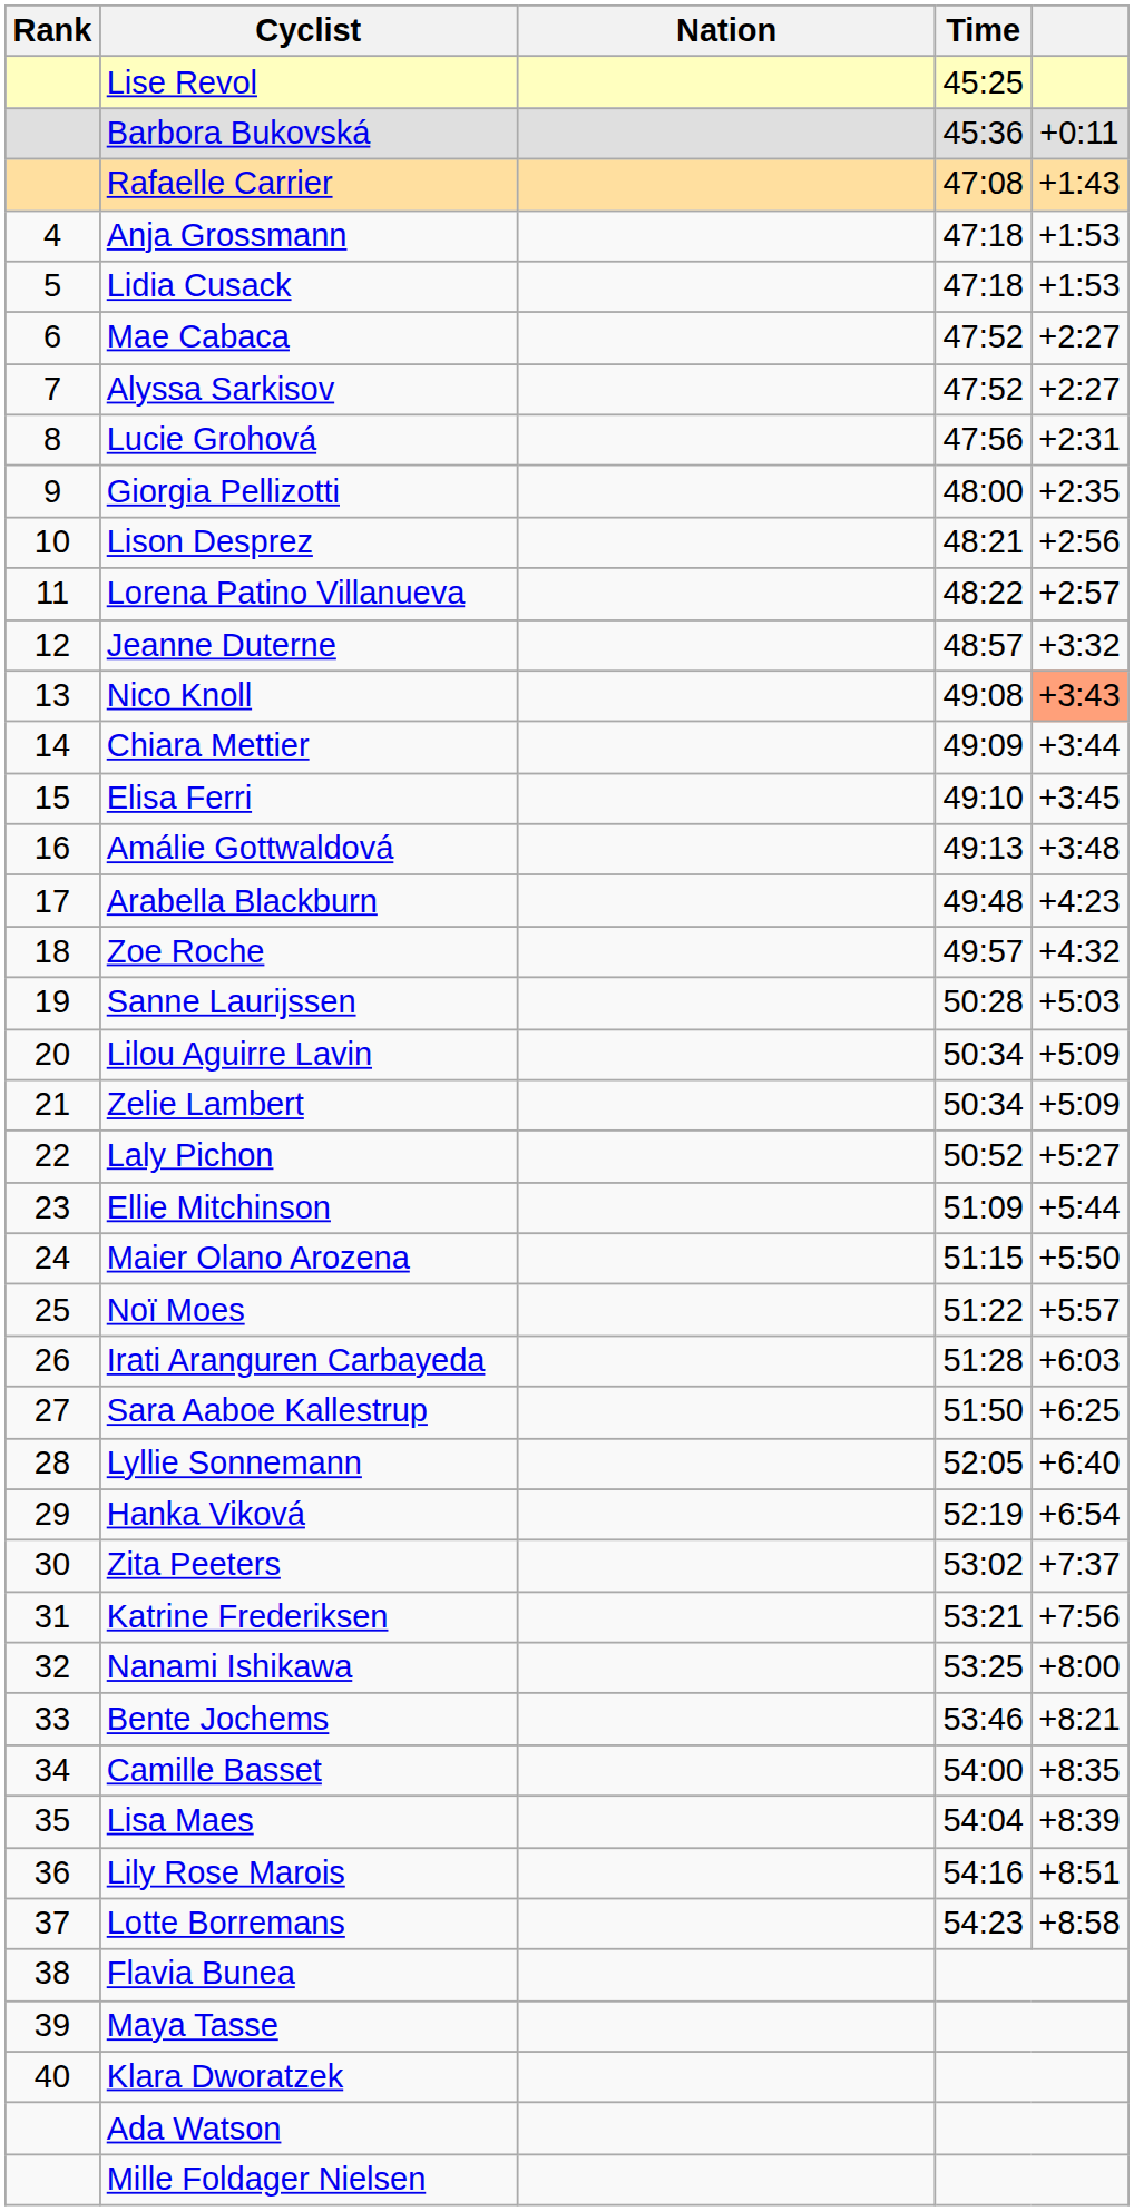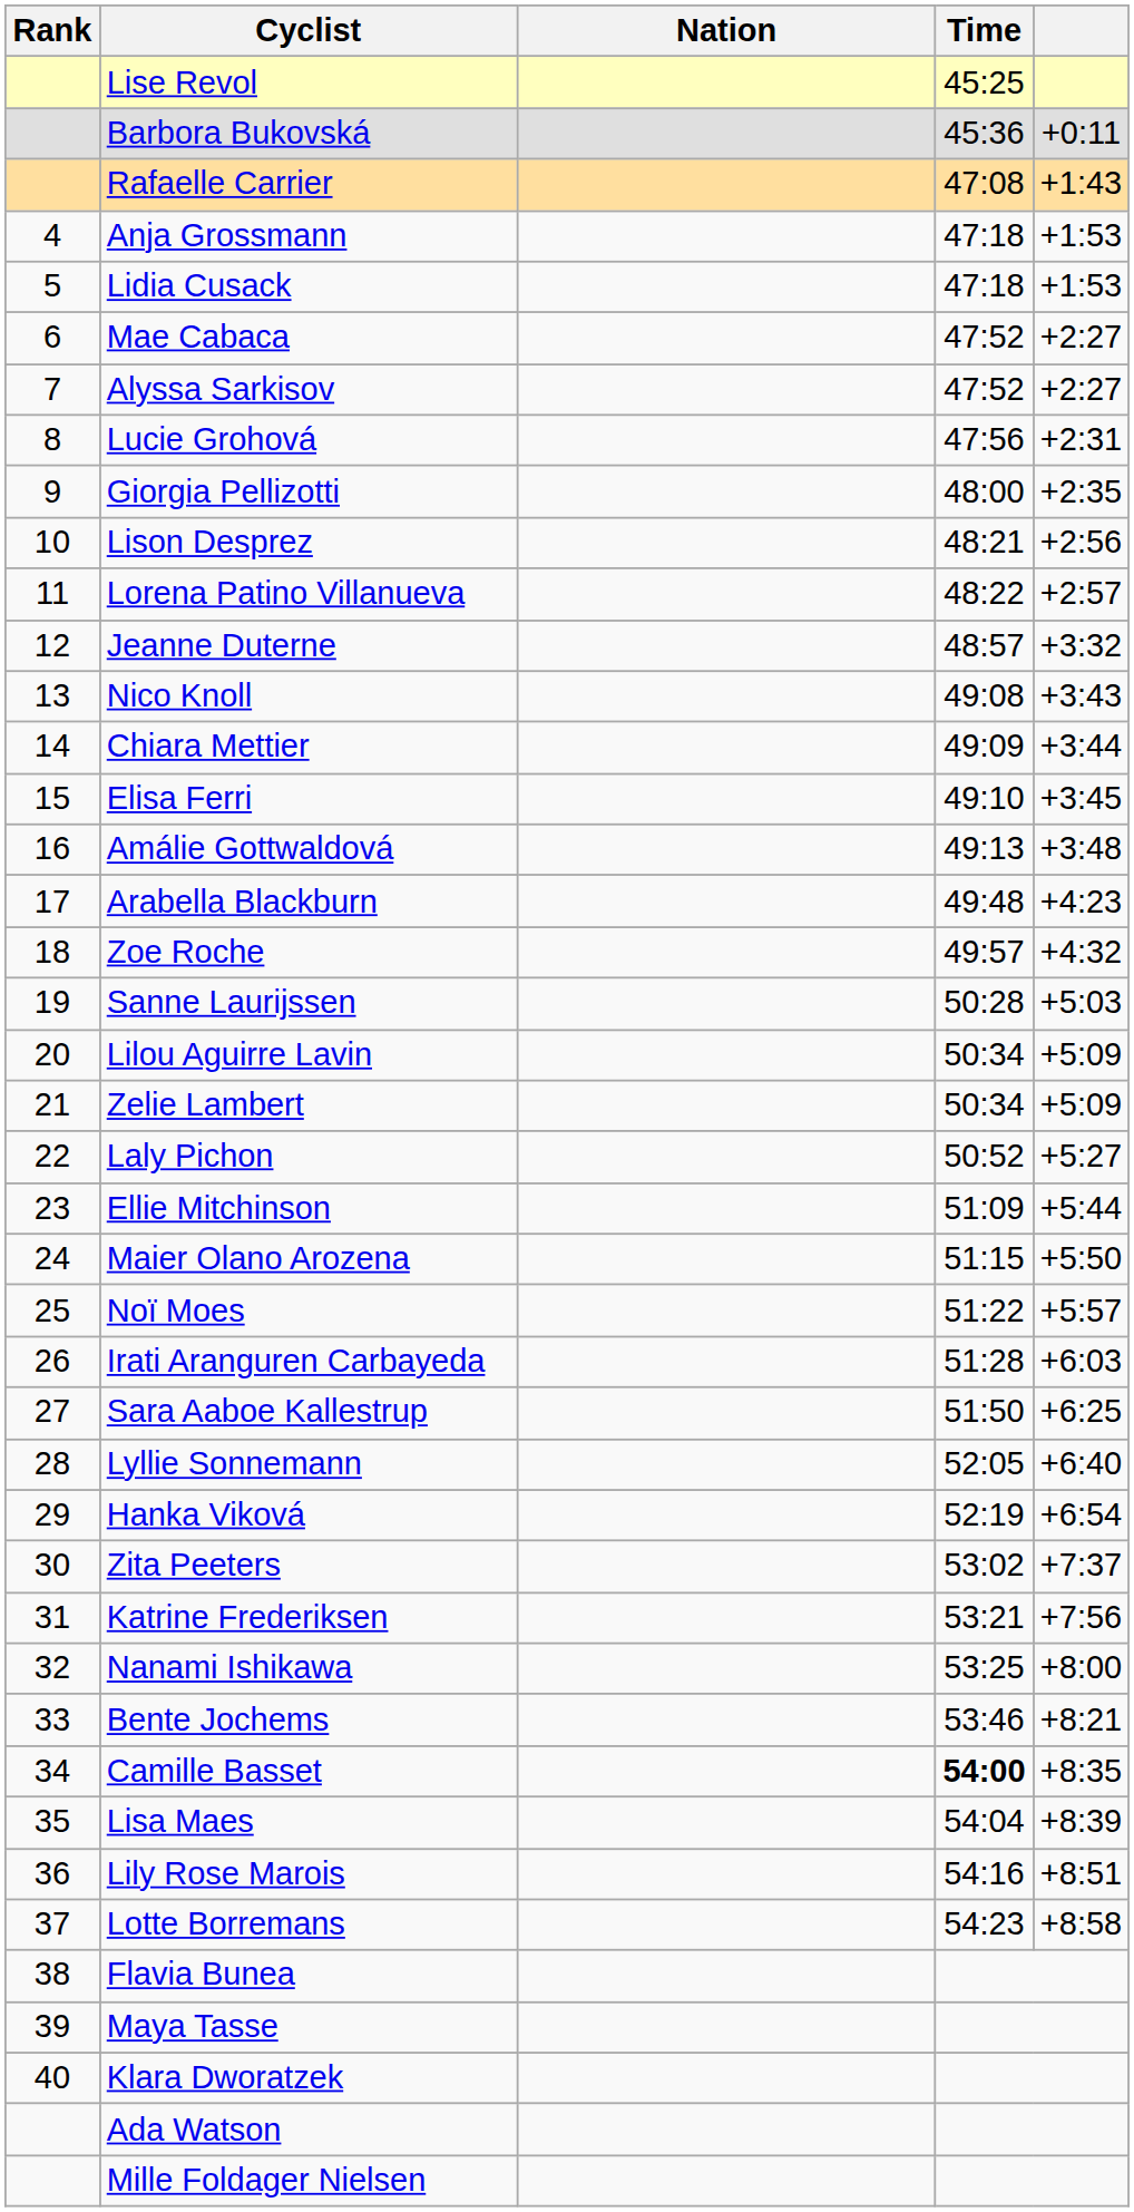Nico Knoll | column 5: lightsalmon background -> no background
Camille Basset | Time: normal -> bold
